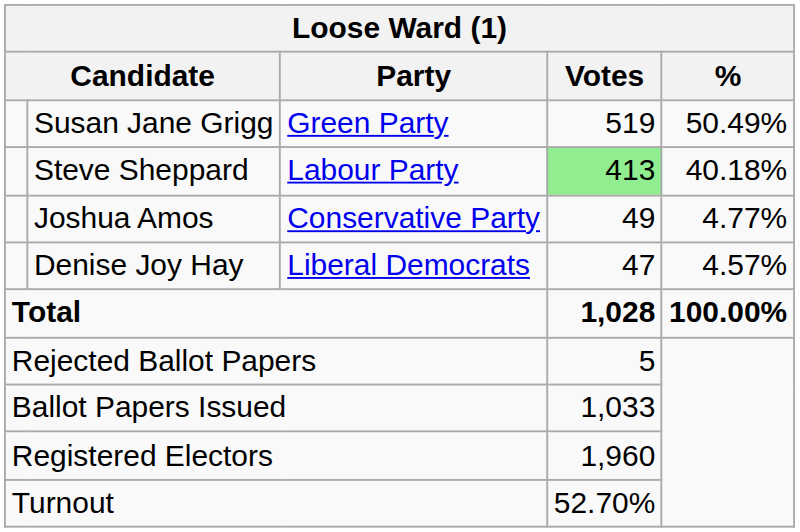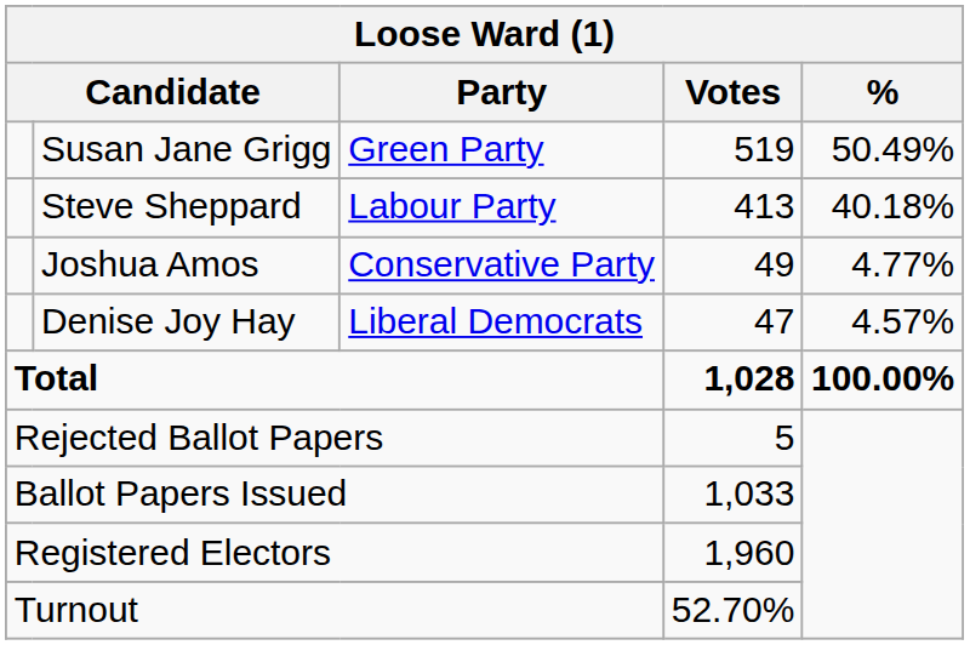Steve Sheppard | Votes: lightgreen background -> no background
